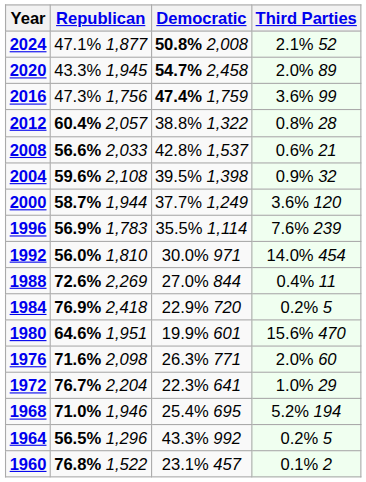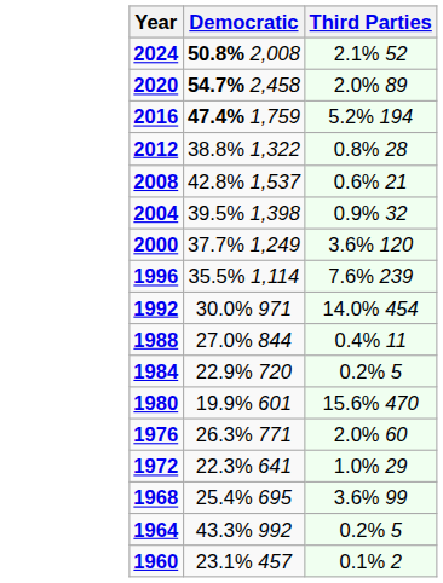- column: Republican | 47.1% 1,877 | 43.3% 1,945 | 47.3% 1,756 | 60.4% 2,057 | 56.6% 2,033 | 59.6% 2,108 | 58.7% 1,944 | 56.9% 1,783 | 56.0% 1,810 | 72.6% 2,269 | 76.9% 2,418 | 64.6% 1,951 | 71.6% 2,098 | 76.7% 2,204 | 71.0% 1,946 | 56.5% 1,296 | 76.8% 1,522
2016 | Third Parties: 3.6% 99 -> 5.2% 194
1968 | Third Parties: 5.2% 194 -> 3.6% 99
